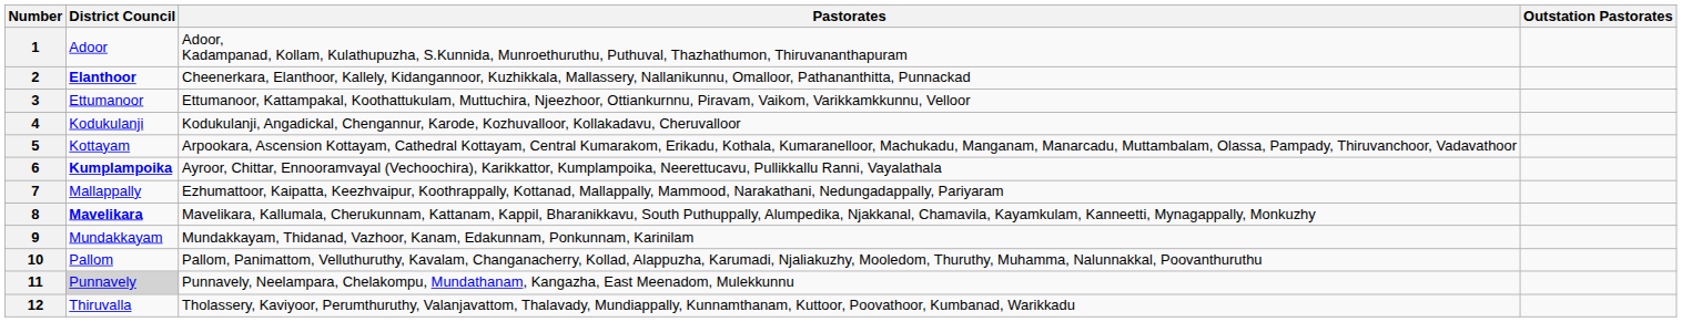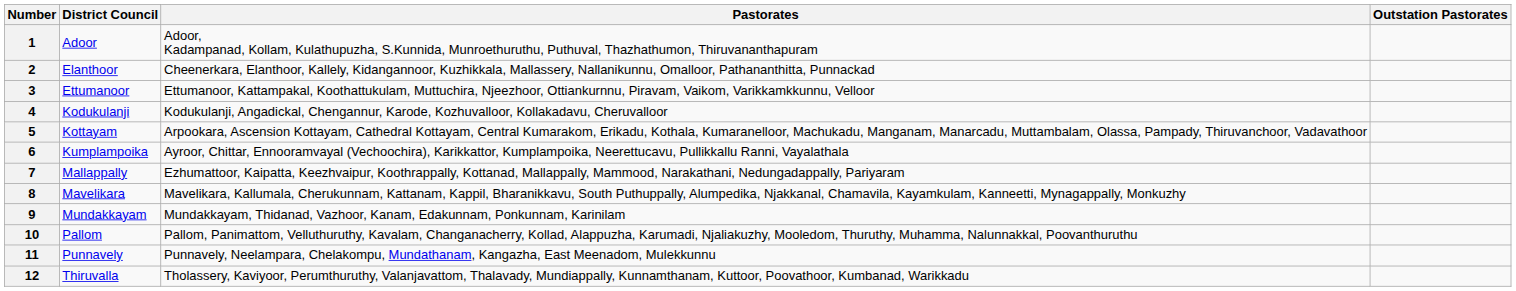2 | District Council: bold -> normal
6 | District Council: bold -> normal
8 | District Council: bold -> normal
11 | District Council: lightgrey background -> no background
